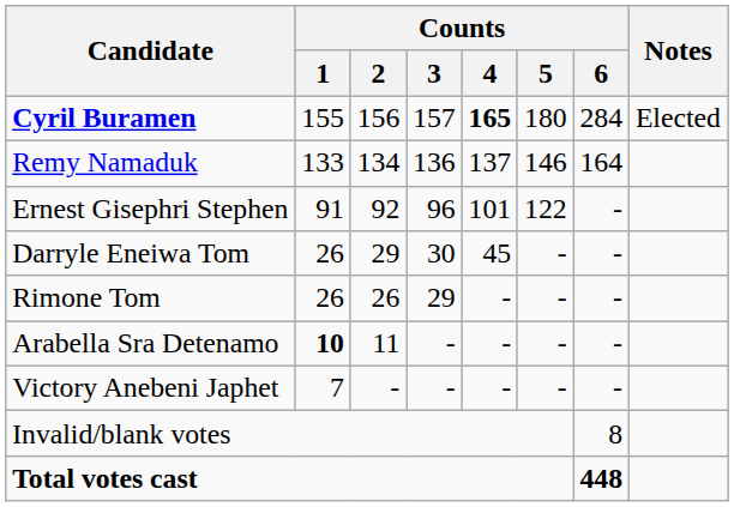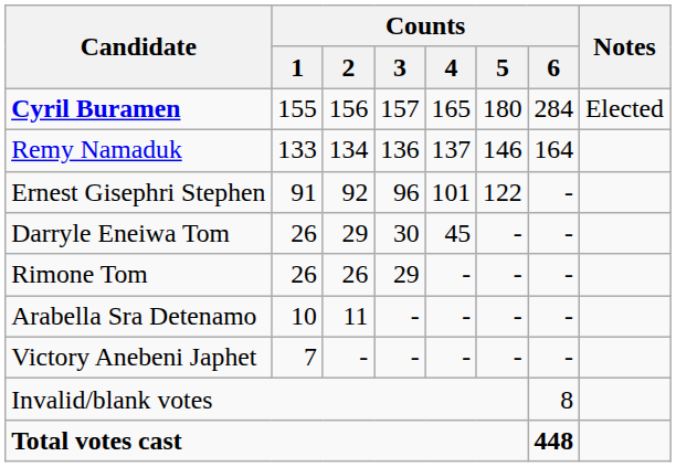Cyril Buramen | Counts / 4: bold -> normal
Arabella Sra Detenamo | Counts / 1: bold -> normal
